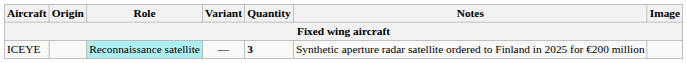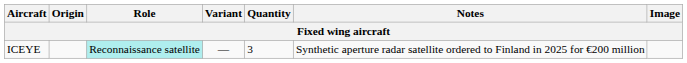ICEYE | Quantity: bold -> normal
